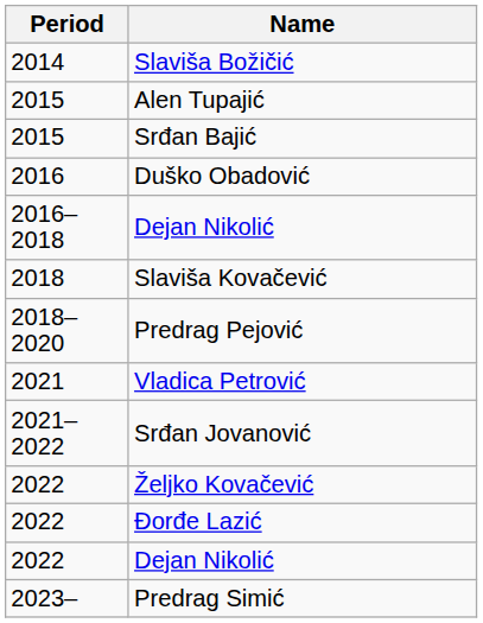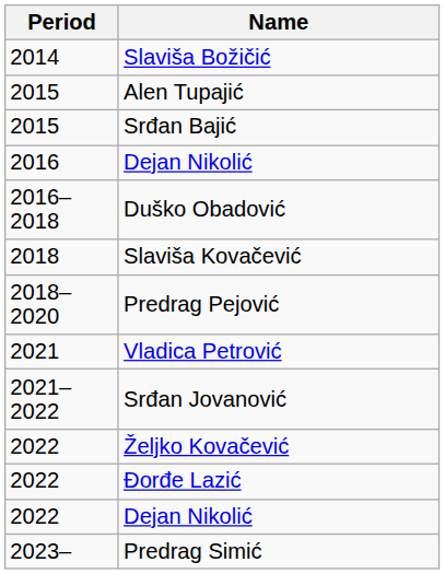row 5 | Name: Duško Obadović -> Dejan Nikolić
row 6 | Name: Dejan Nikolić -> Duško Obadović
